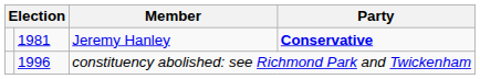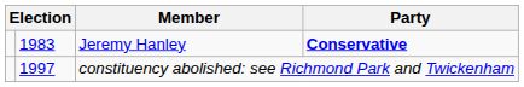Jeremy Hanley | column 2: 1981 -> 1983
constituency abolished: see Richmond Park and Twickenham | column 2: 1996 -> 1997
